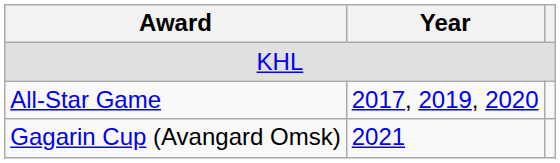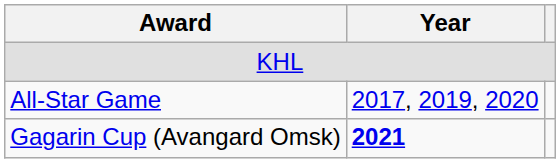Gagarin Cup (Avangard Omsk) | Year: normal -> bold
